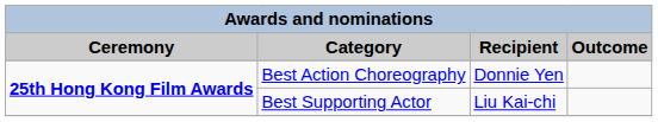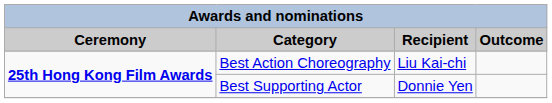Best Action Choreography | Recipient: Donnie Yen -> Liu Kai-chi
Best Supporting Actor | Recipient: Liu Kai-chi -> Donnie Yen
